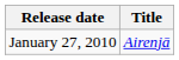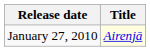January 27, 2010 | Title: no background -> lightyellow background
